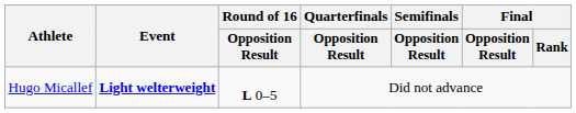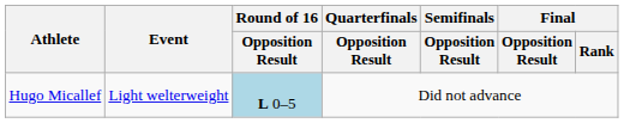Hugo Micallef | Event: bold -> normal
Hugo Micallef | Round of 16 / Opposition Result: no background -> lightblue background
